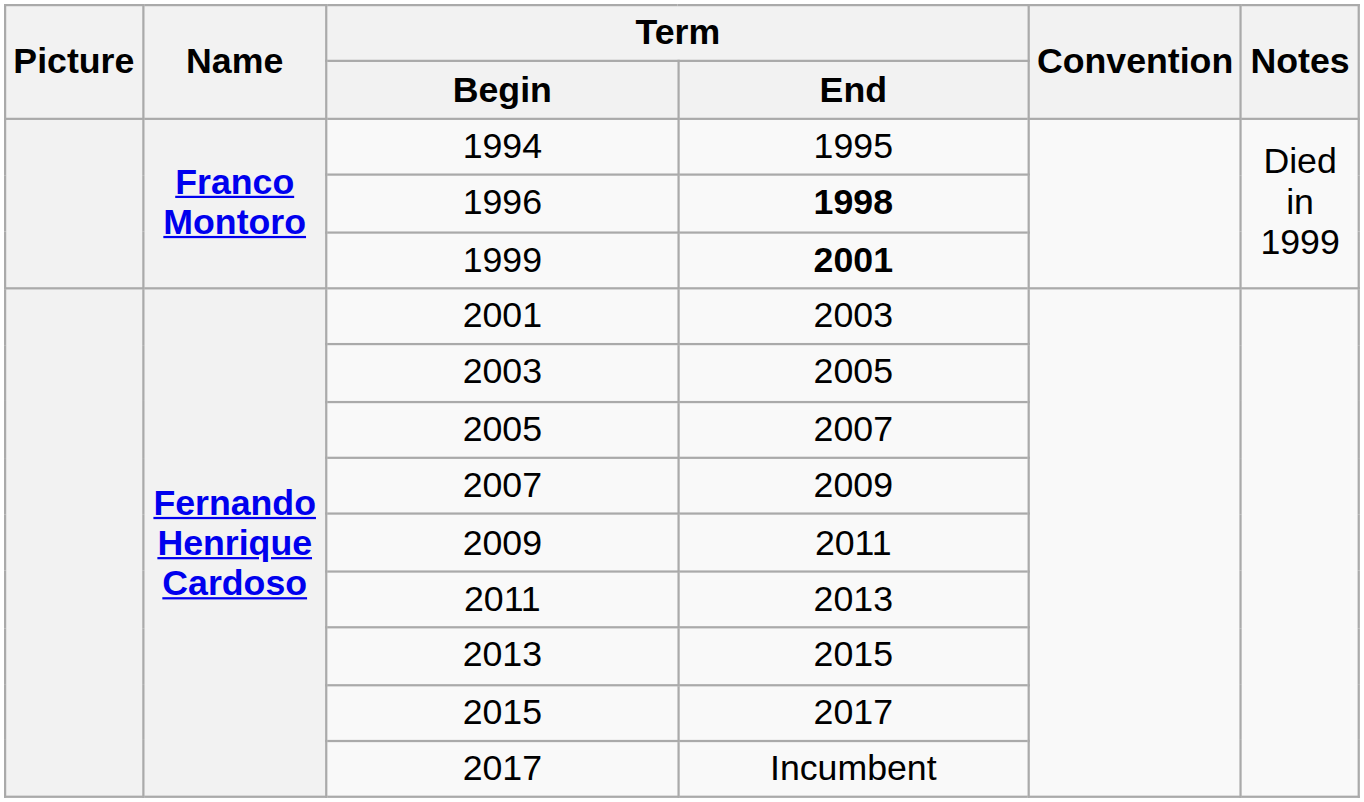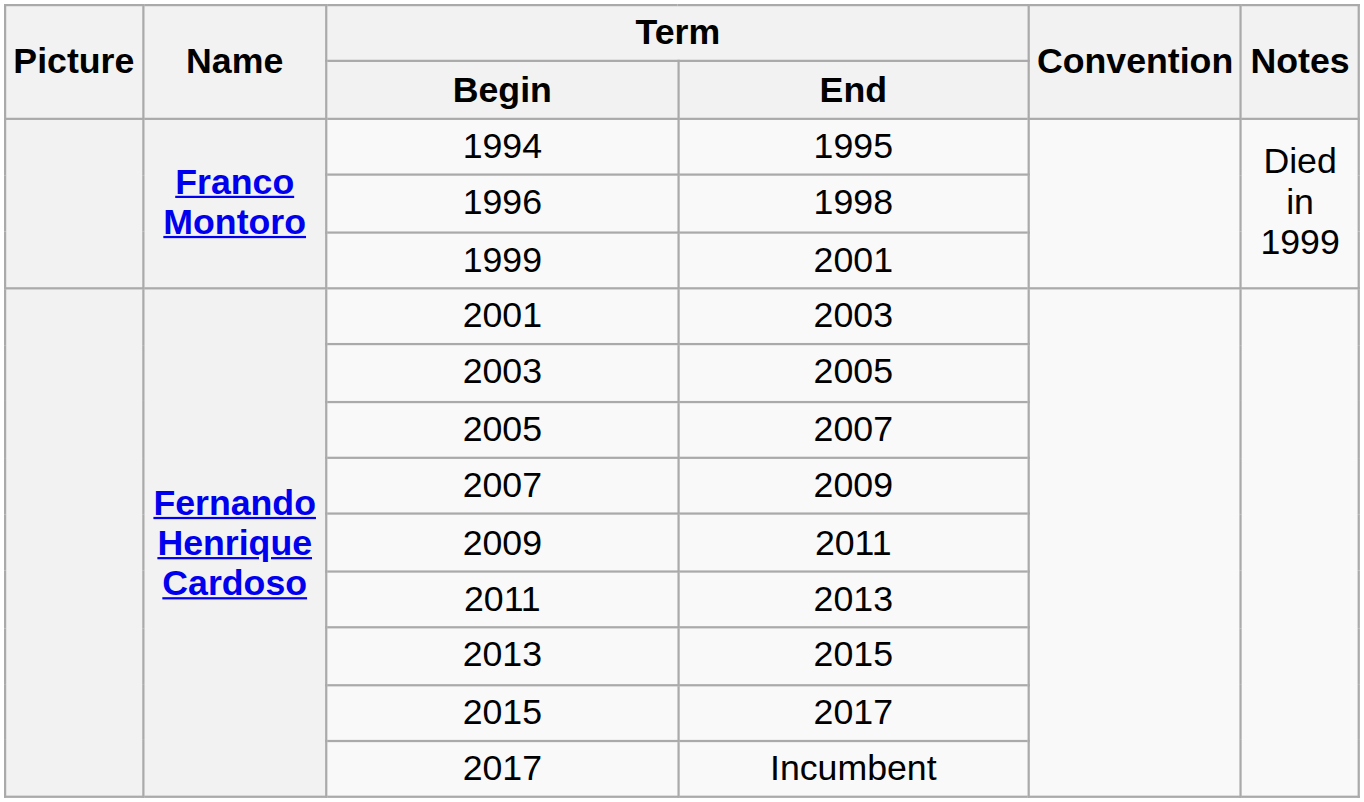1996 | Term / End: bold -> normal
1999 | Term / End: bold -> normal
